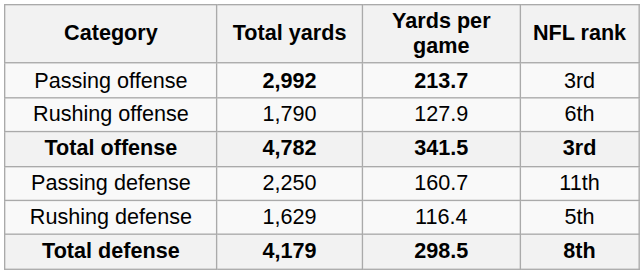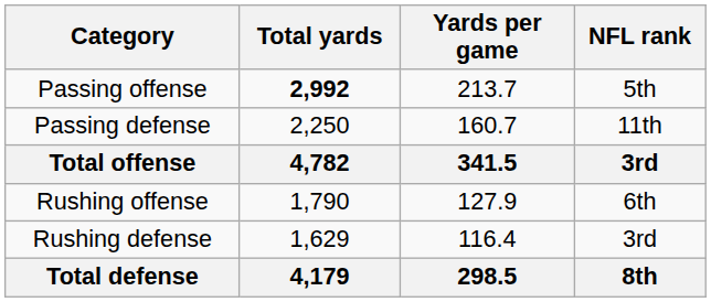Passing offense | Yards per game: bold -> normal
Passing offense | NFL rank: 3rd -> 5th
rows swapped: Rushing offense <-> Passing defense
Rushing defense | NFL rank: 5th -> 3rd
